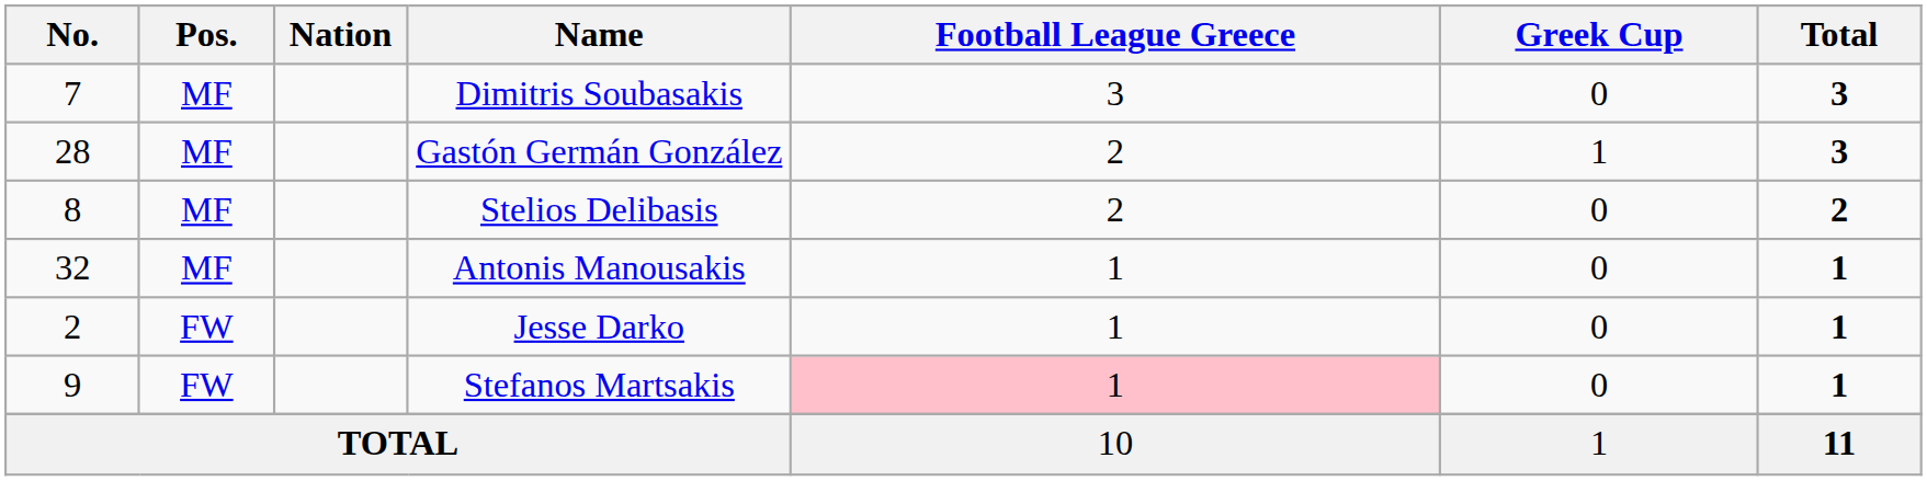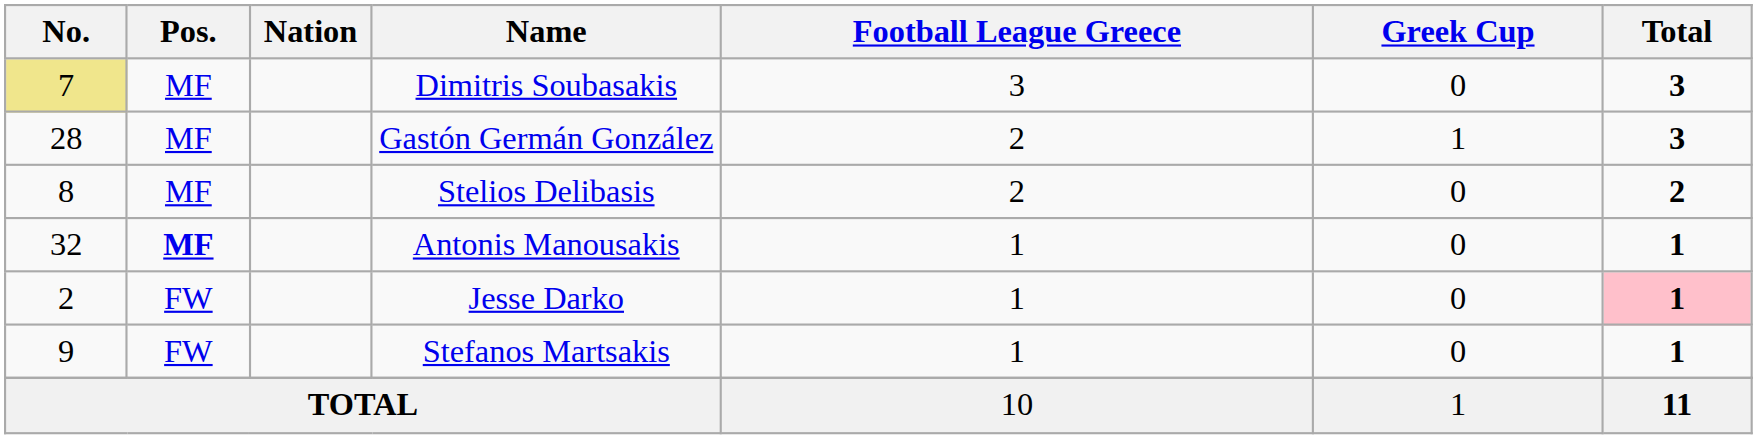Dimitris Soubasakis | No.: no background -> khaki background
Antonis Manousakis | Pos.: normal -> bold
Jesse Darko | Total: no background -> pink background
Stefanos Martsakis | Football League Greece: pink background -> no background
